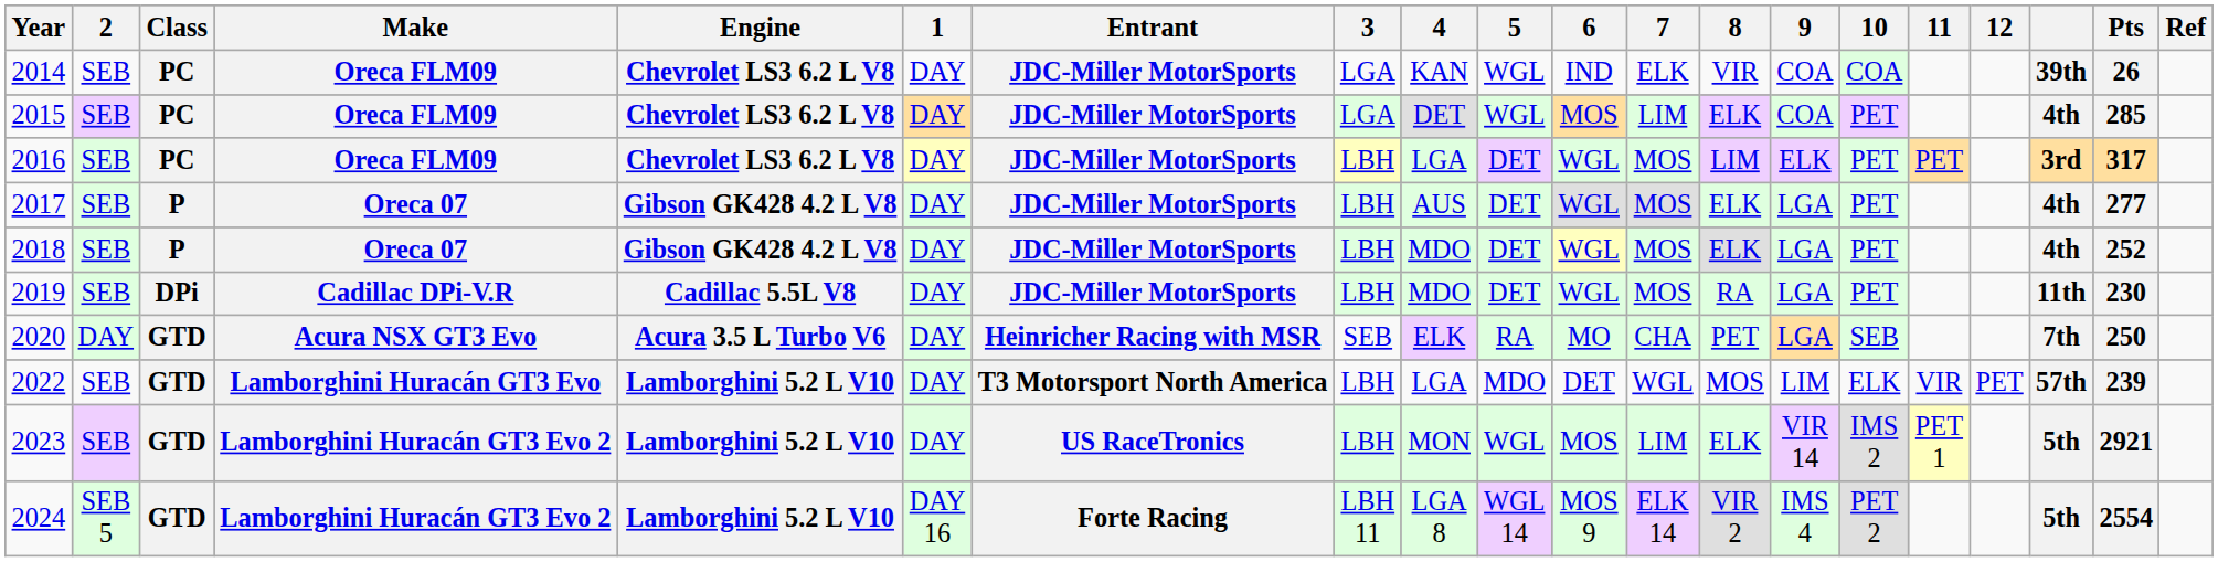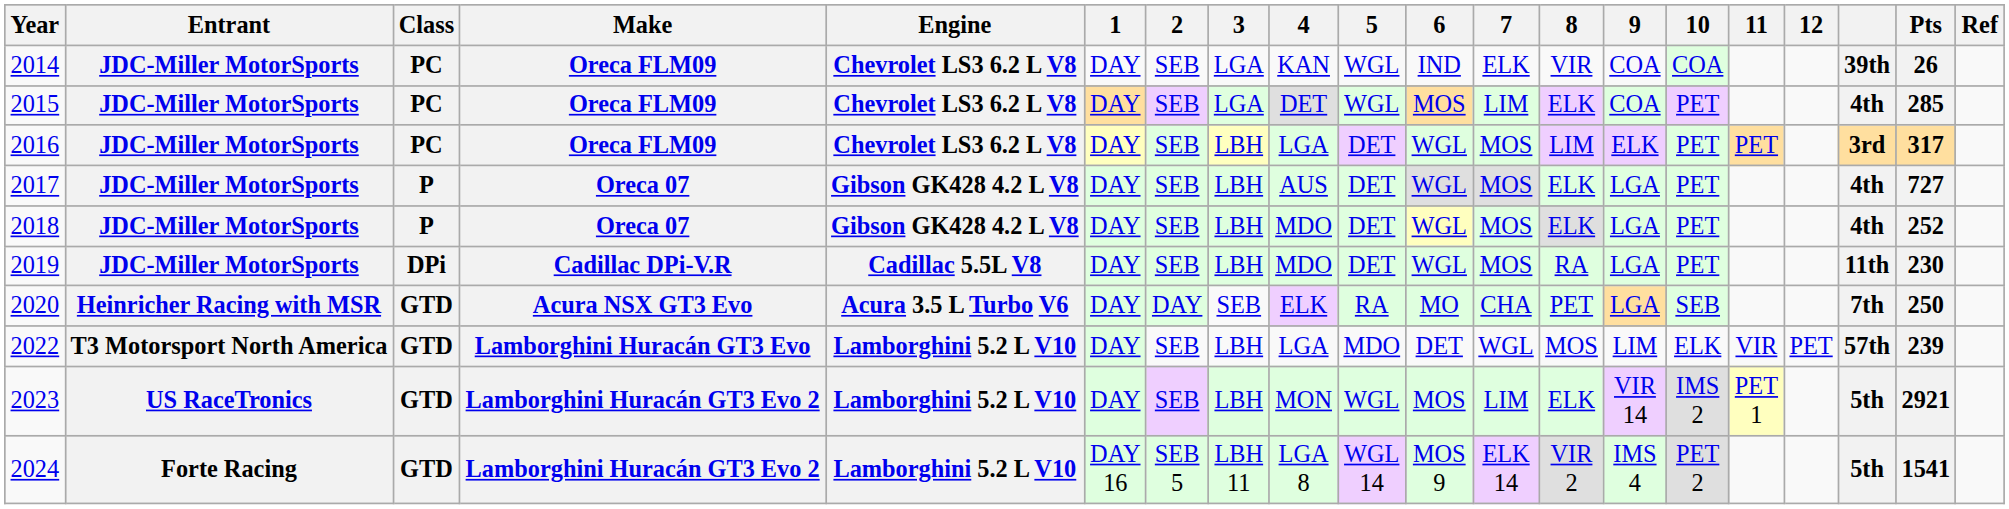columns swapped: Entrant <-> 2
2017 | Pts: 277 -> 727
2024 | Pts: 2554 -> 1541
